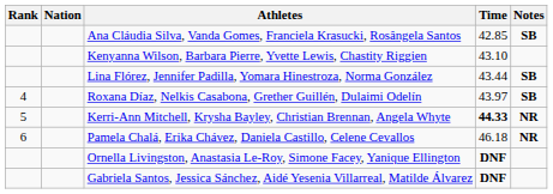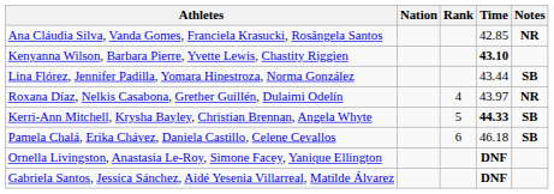columns swapped: Rank <-> Athletes
row 2 | Notes: SB -> NR
row 3 | Time: normal -> bold
row 5 | Notes: SB -> NR
row 6 | Notes: NR -> SB
row 7 | Notes: NR -> SB
